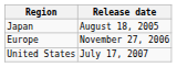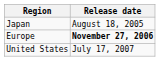Europe | Release date: normal -> bold
